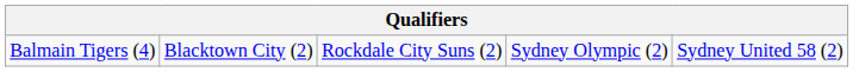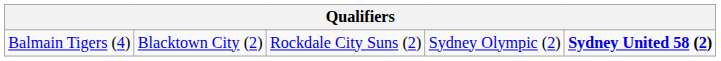Balmain Tigers (4) | column 5: normal -> bold
